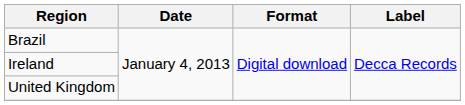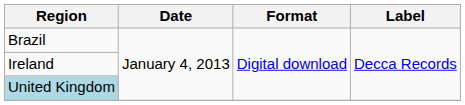United Kingdom | Region: no background -> lightblue background
